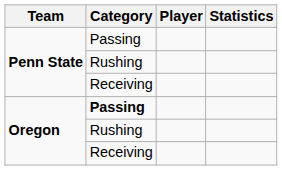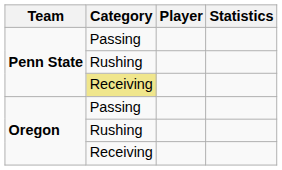Penn State / Receiving | Category: no background -> khaki background
Oregon / Passing | Category: bold -> normal
